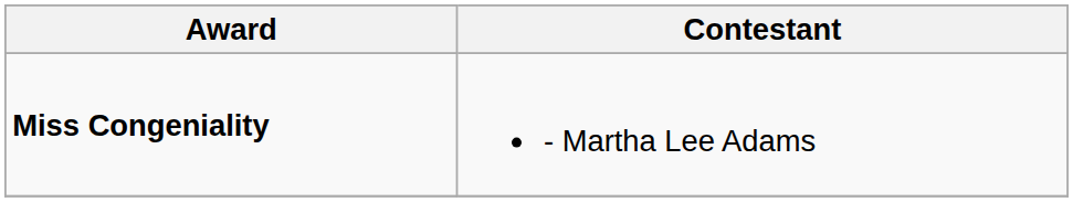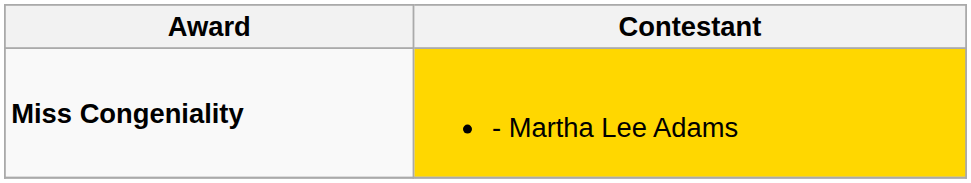Miss Congeniality | Contestant: no background -> gold background
